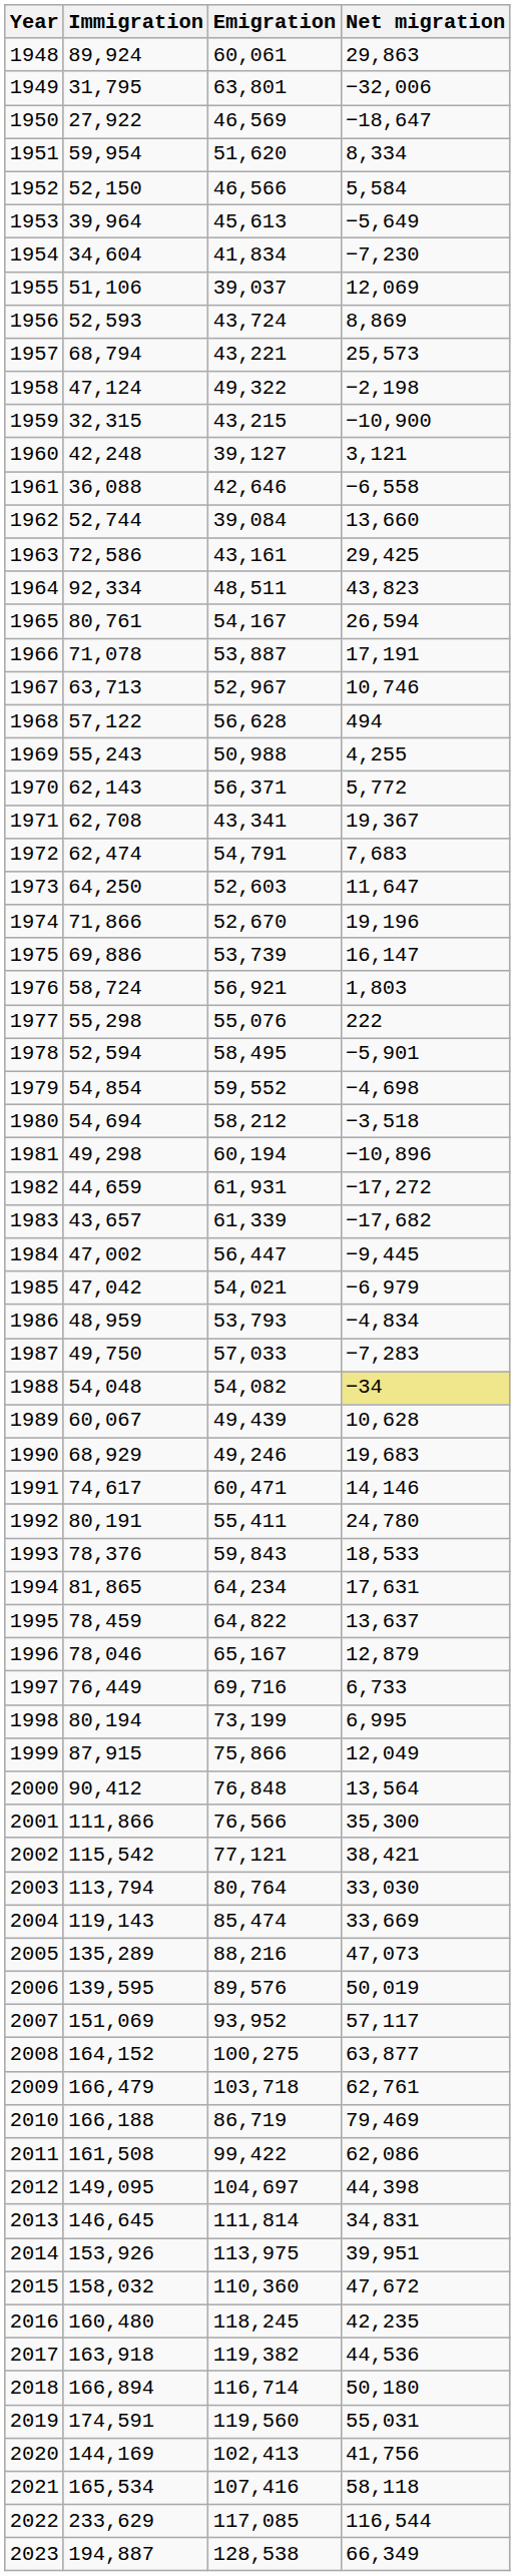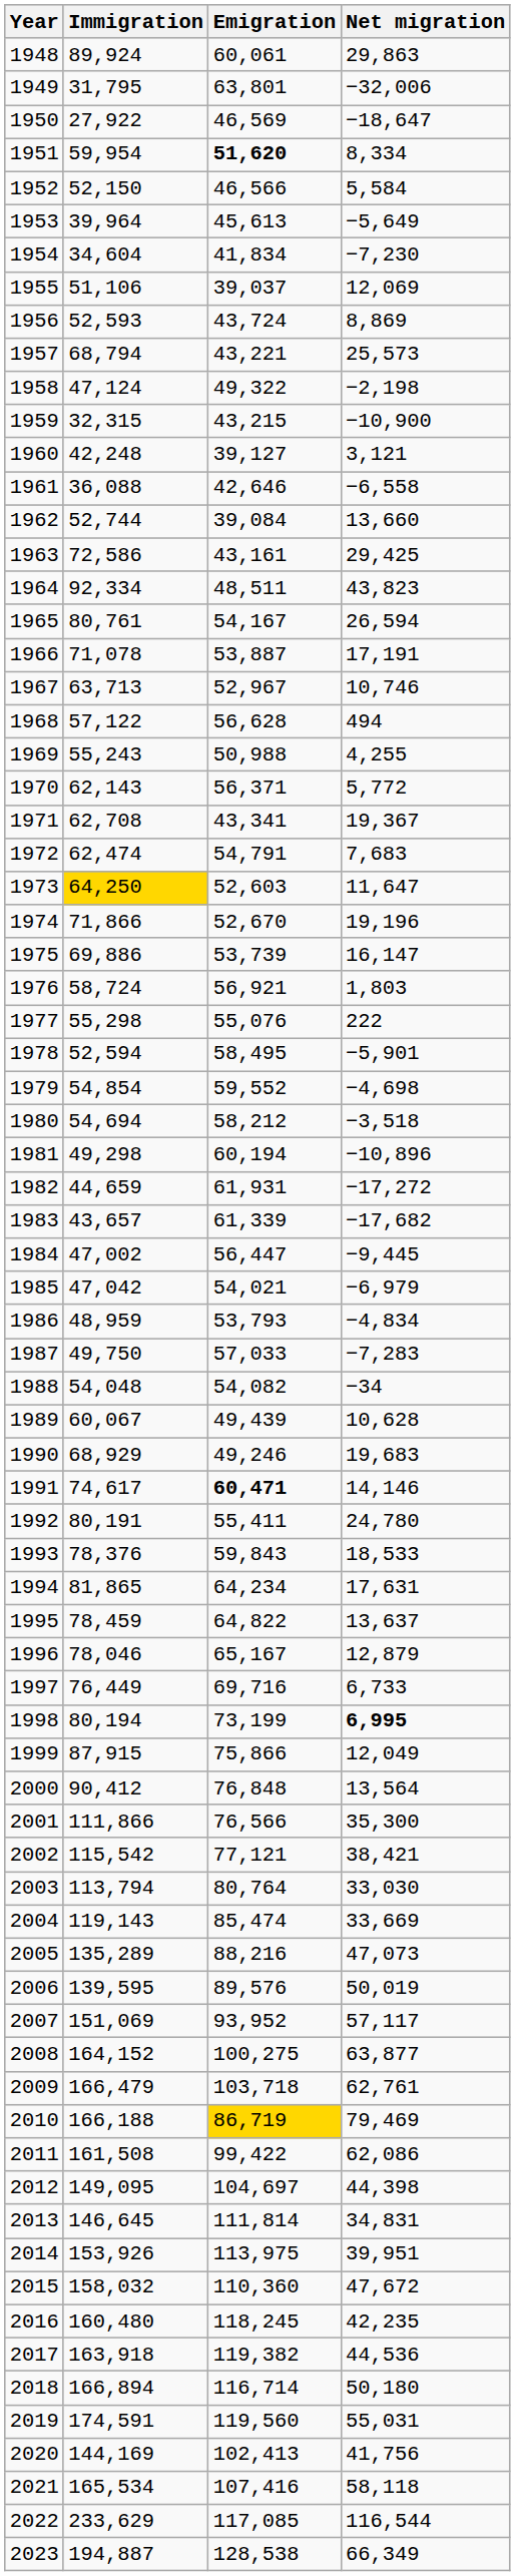1951 | Emigration: normal -> bold
1973 | Immigration: no background -> gold background
1988 | Net migration: khaki background -> no background
1991 | Emigration: normal -> bold
1998 | Net migration: normal -> bold
2010 | Emigration: no background -> gold background
